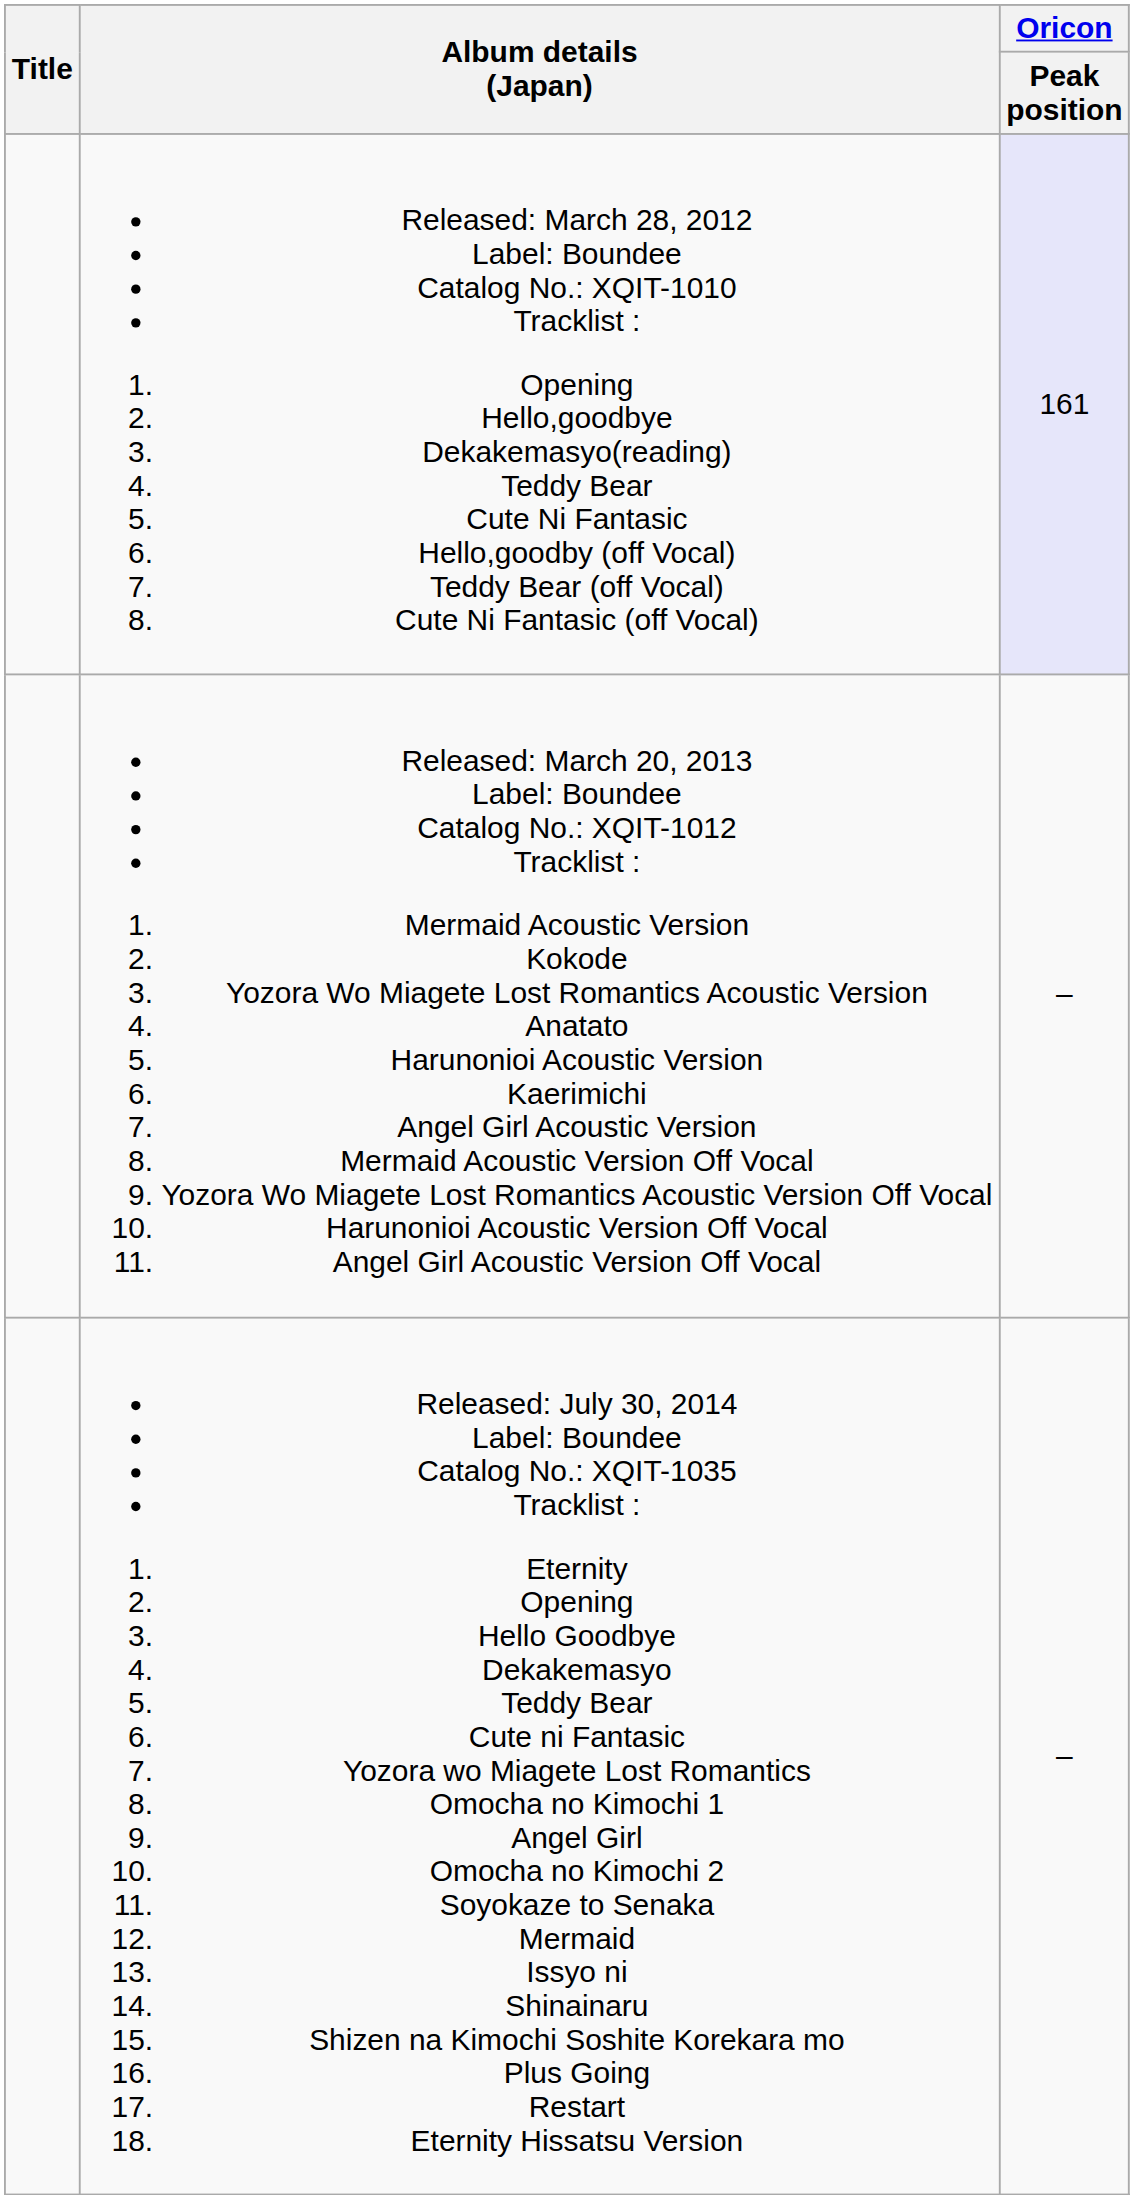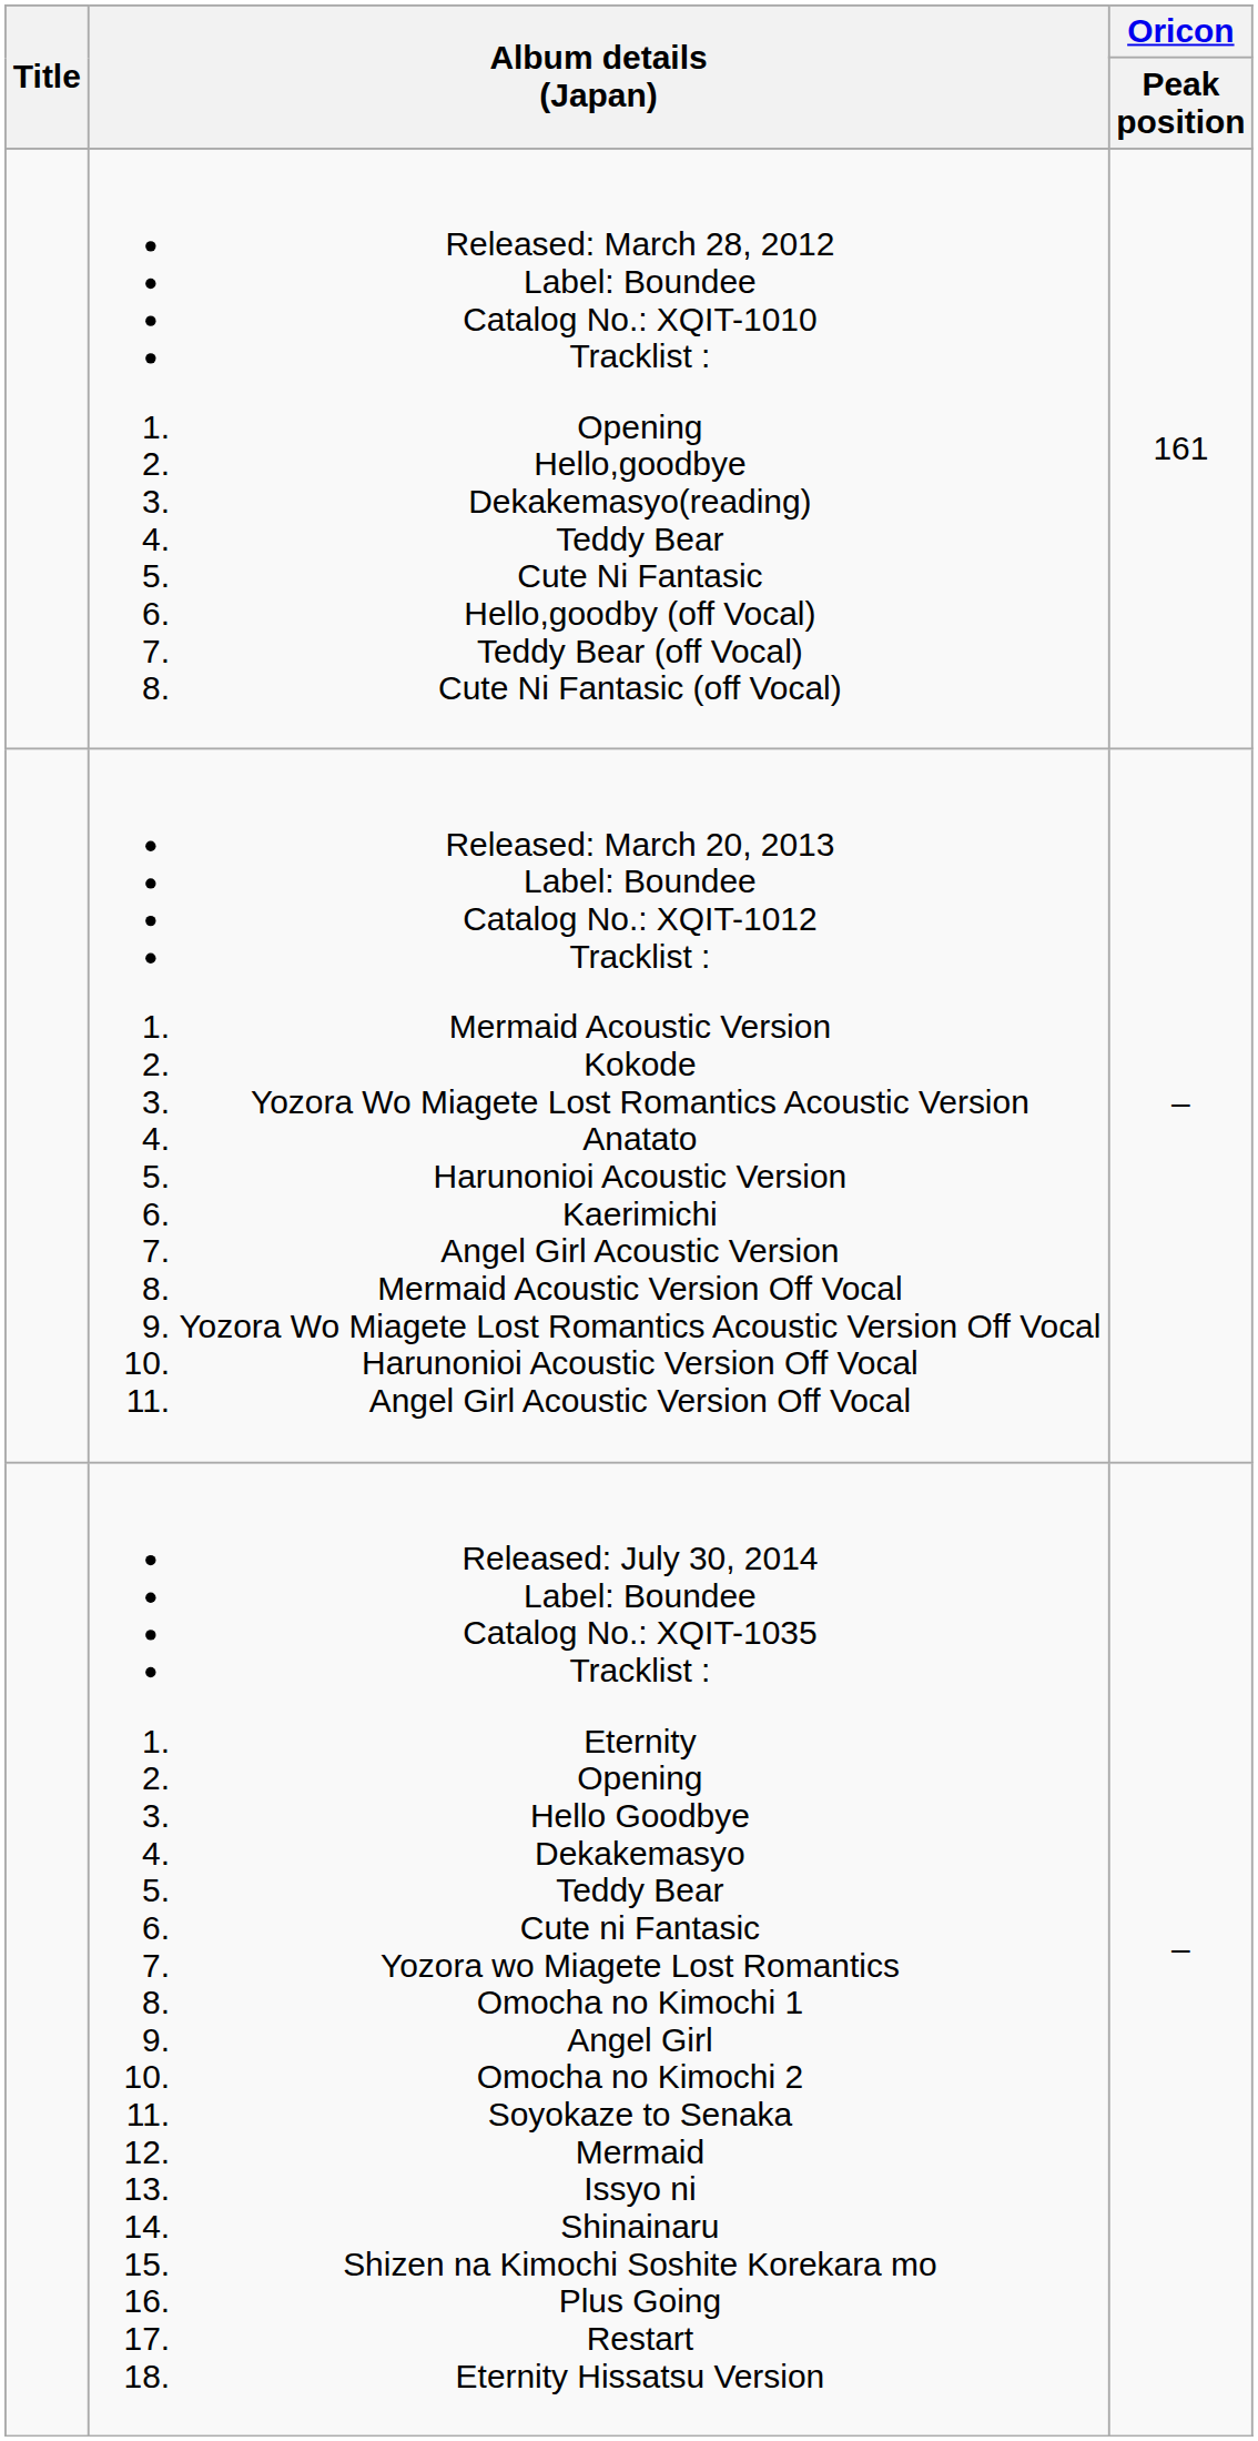row 3 | Oricon / Peak position: lavender background -> no background
